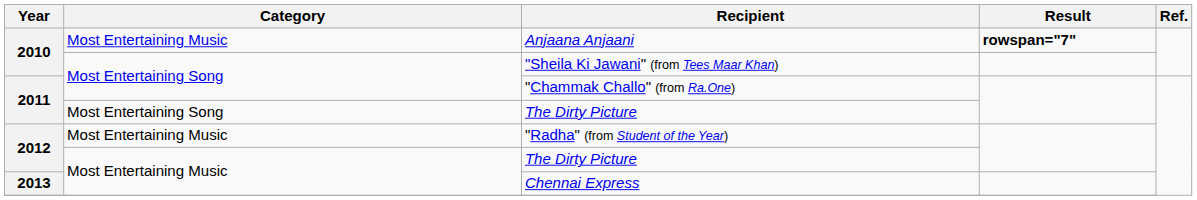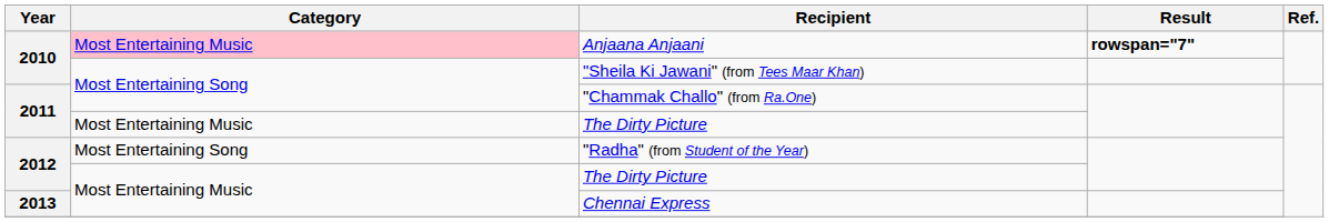Anjaana Anjaani | Category: no background -> pink background
2011 / The Dirty Picture | Category: Most Entertaining Song -> Most Entertaining Music
"Radha" (from Student of the Year) | Category: Most Entertaining Music -> Most Entertaining Song
